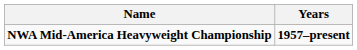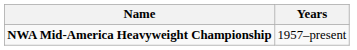NWA Mid-America Heavyweight Championship | Years: bold -> normal
